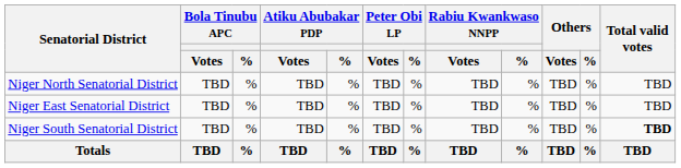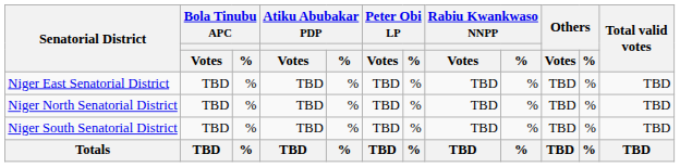rows swapped: Niger East Senatorial District <-> Niger North Senatorial District
Niger South Senatorial District | Total valid votes: bold -> normal
